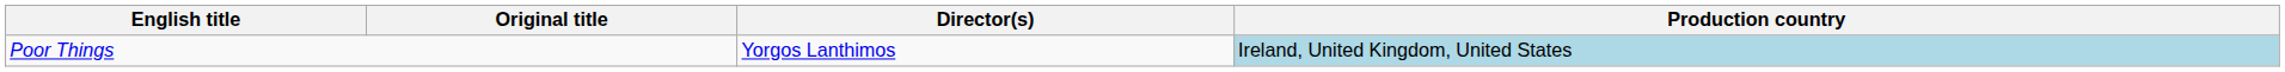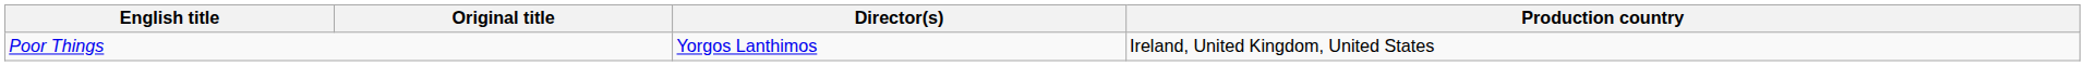Poor Things | Production country: lightblue background -> no background
